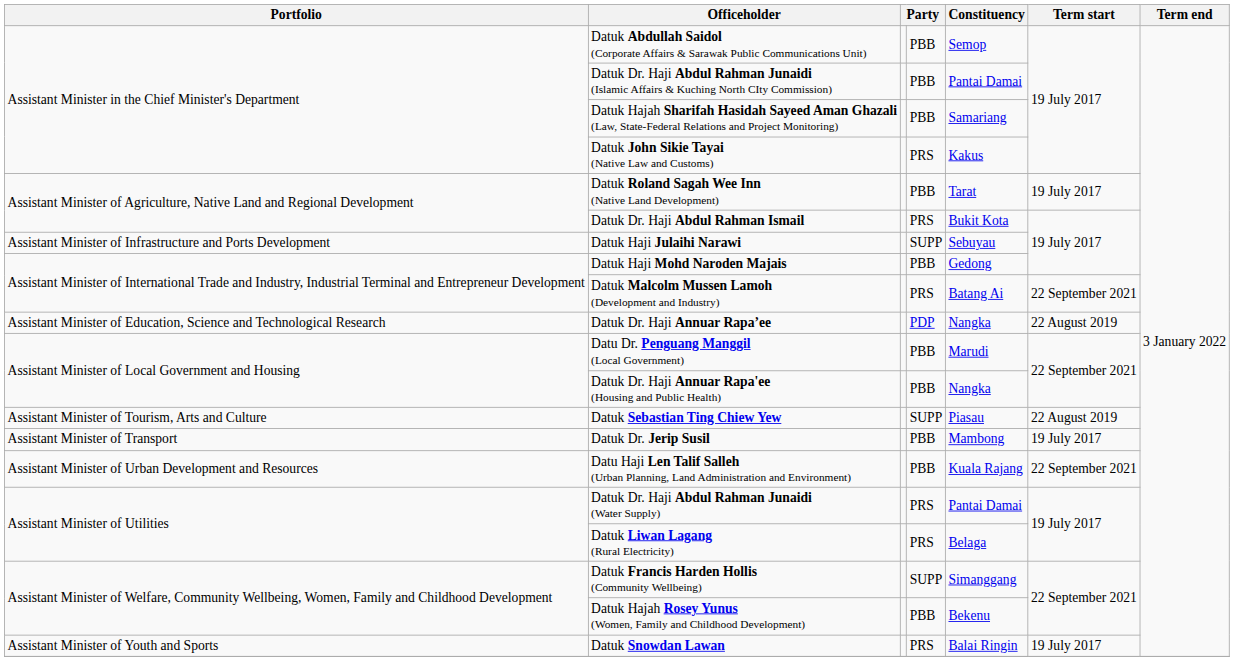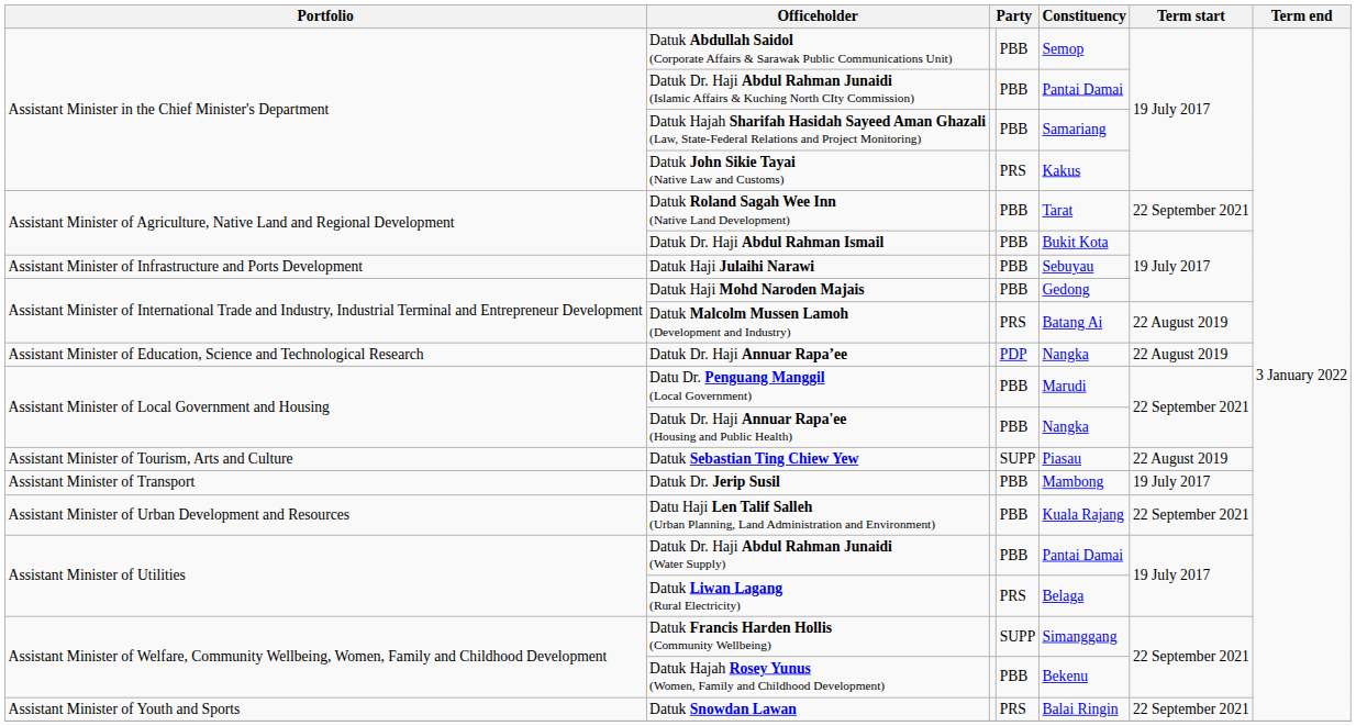Datuk Roland Sagah Wee Inn (Native Land Development) | Term start: 19 July 2017 -> 22 September 2021
Datuk Dr. Haji Abdul Rahman Ismail | column 4: PRS -> PBB
Datuk Haji Julaihi Narawi | column 4: SUPP -> PBB
Datuk Malcolm Mussen Lamoh (Development and Industry) | Term start: 22 September 2021 -> 22 August 2019
Datuk Dr. Haji Abdul Rahman Junaidi (Water Supply) | column 4: PRS -> PBB
Datuk Snowdan Lawan | Term start: 19 July 2017 -> 22 September 2021
